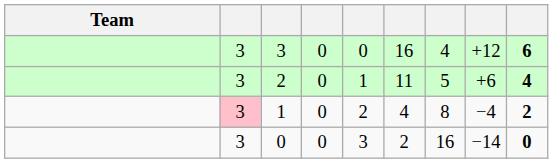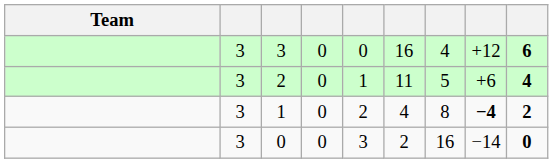row 4 | column 2: pink background -> no background
row 4 | column 8: normal -> bold
